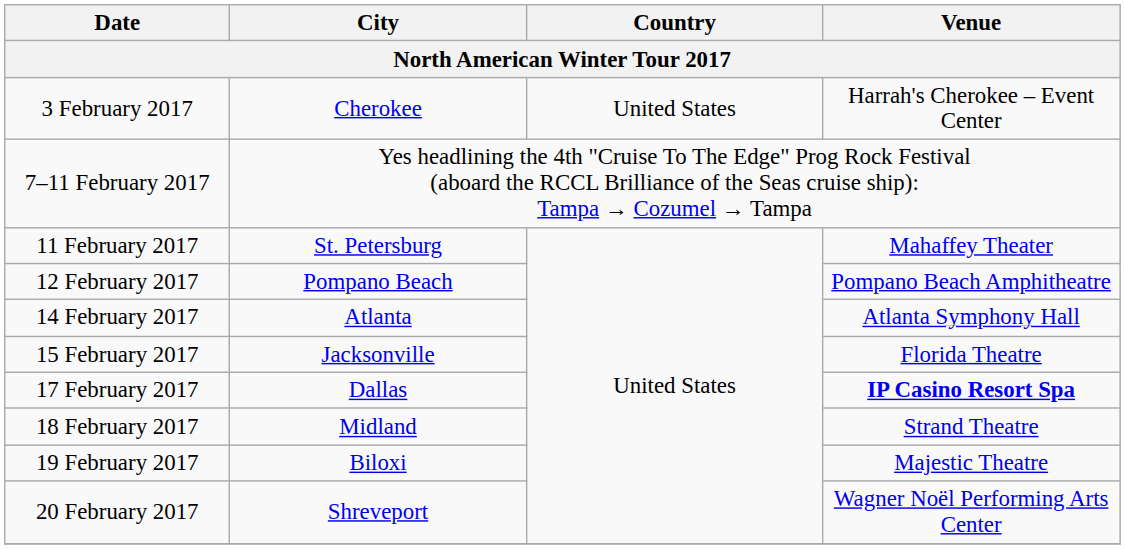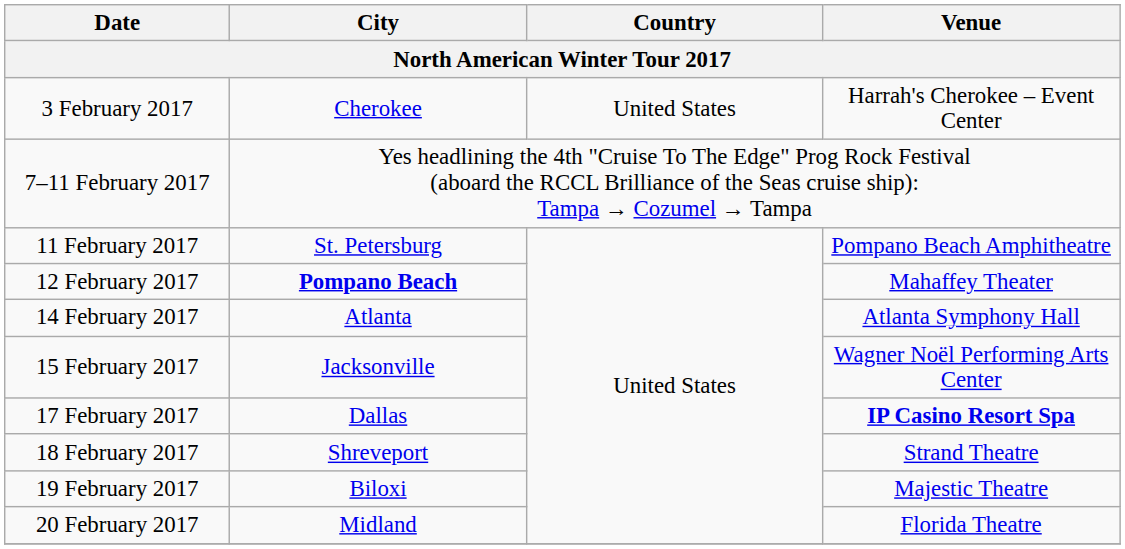11 February 2017 | Venue / North American Winter Tour 2017: Mahaffey Theater -> Pompano Beach Amphitheatre
12 February 2017 | City / North American Winter Tour 2017: normal -> bold
12 February 2017 | Venue / North American Winter Tour 2017: Pompano Beach Amphitheatre -> Mahaffey Theater
15 February 2017 | Venue / North American Winter Tour 2017: Florida Theatre -> Wagner Noël Performing Arts Center
18 February 2017 | City / North American Winter Tour 2017: Midland -> Shreveport
20 February 2017 | City / North American Winter Tour 2017: Shreveport -> Midland
20 February 2017 | Venue / North American Winter Tour 2017: Wagner Noël Performing Arts Center -> Florida Theatre
